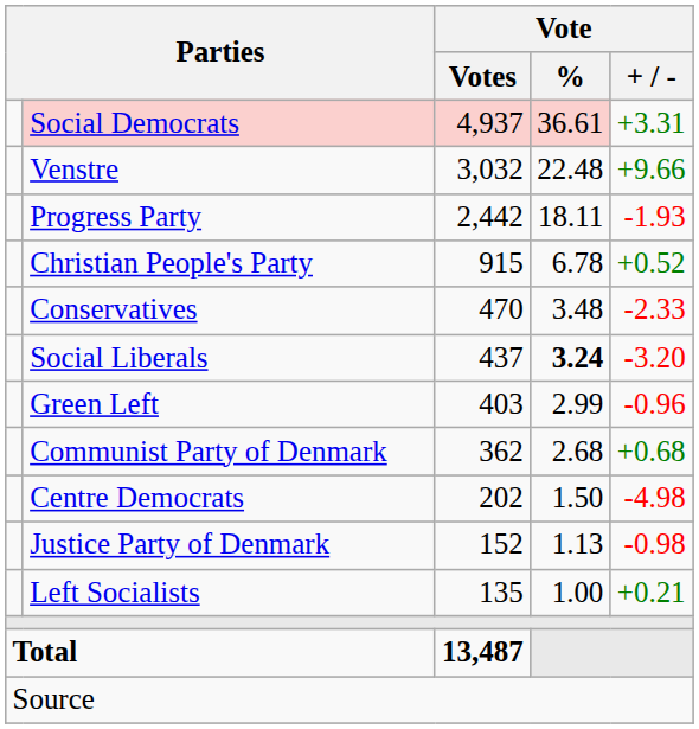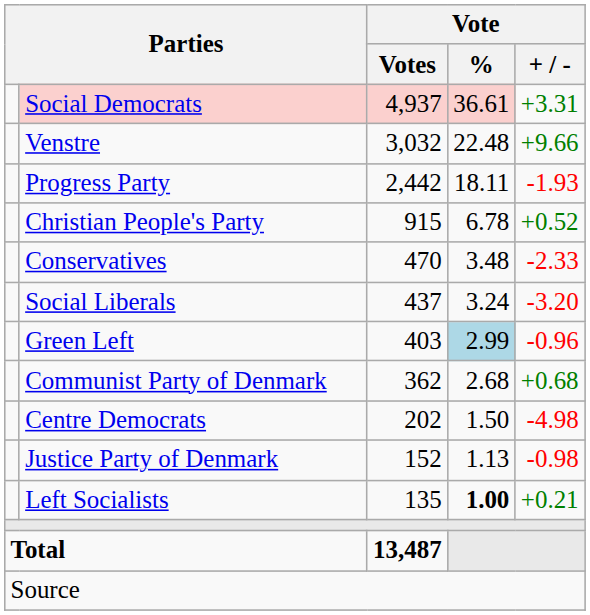Social Liberals | Vote / %: bold -> normal
Green Left | Vote / %: no background -> lightblue background
Left Socialists | Vote / %: normal -> bold
